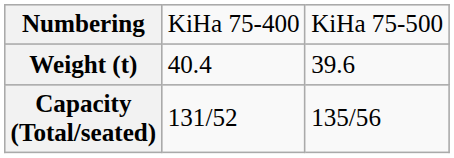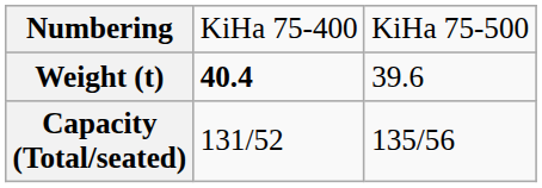Weight (t) | column 2: normal -> bold
